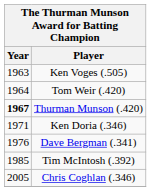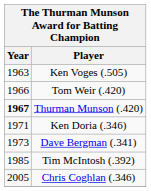Tom Weir (.420) | Year: 1964 -> 1966
Dave Bergman (.341) | Year: 1976 -> 1973
